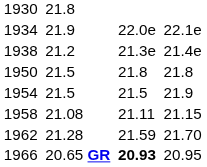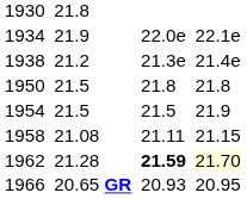1962 | column 3: normal -> bold
1962 | column 4: no background -> lightyellow background
1966 | column 3: bold -> normal
